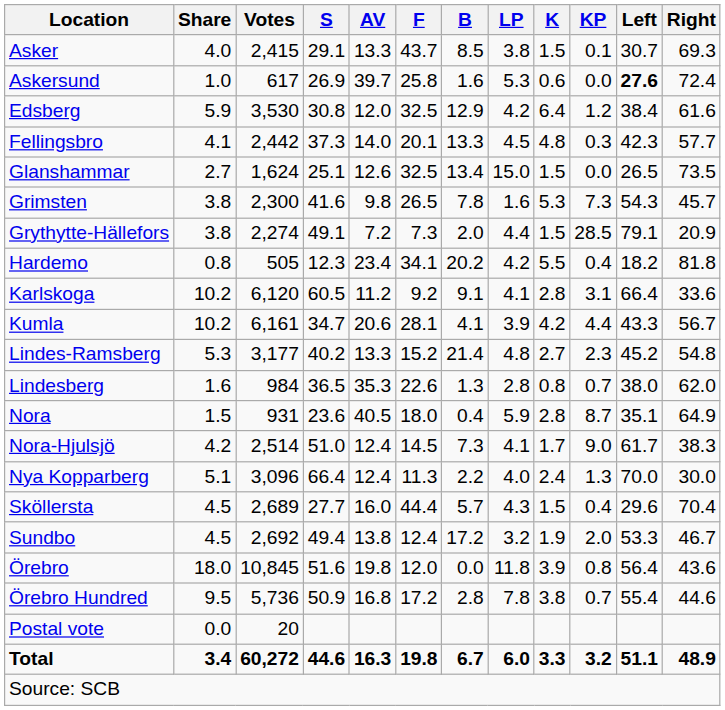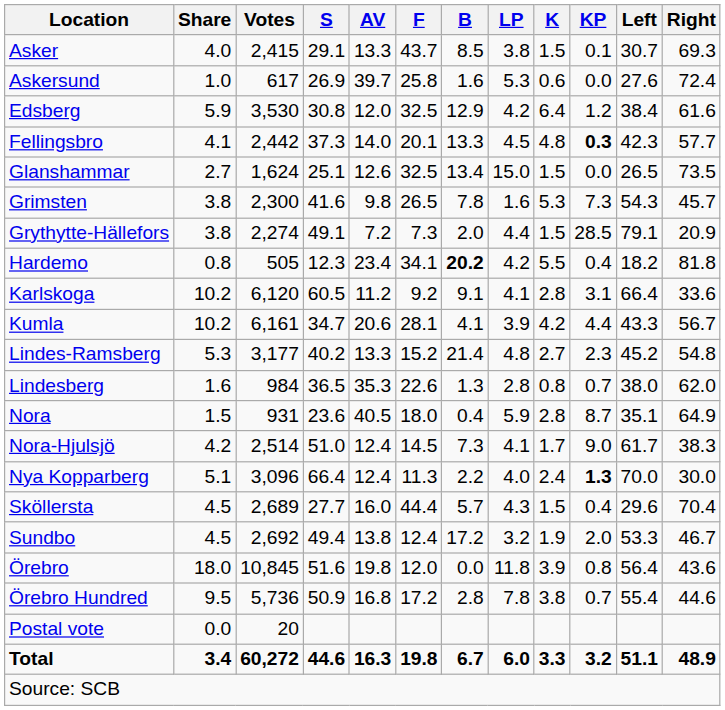Askersund | Left: bold -> normal
Fellingsbro | KP: normal -> bold
Hardemo | B: normal -> bold
Nya Kopparberg | KP: normal -> bold
